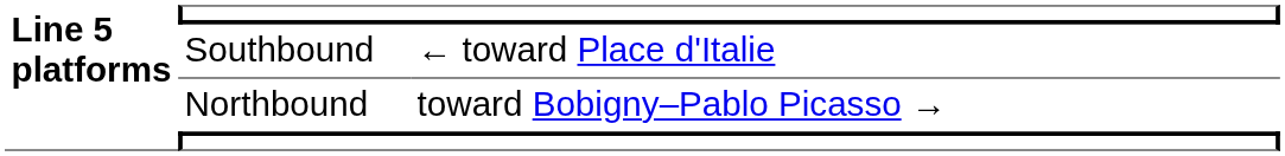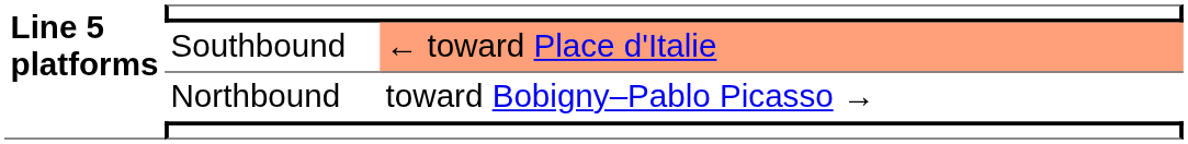Southbound | column 3: no background -> lightsalmon background
